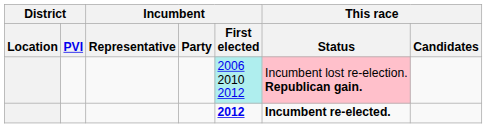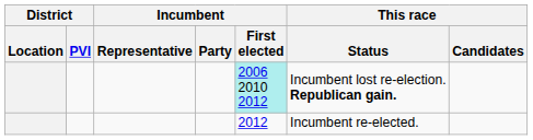row 3 | This race / Status: pink background -> no background
row 4 | Incumbent / First elected: bold -> normal
row 4 | This race / Status: bold -> normal
